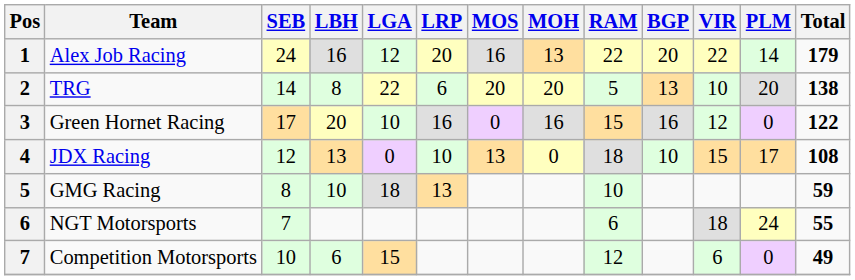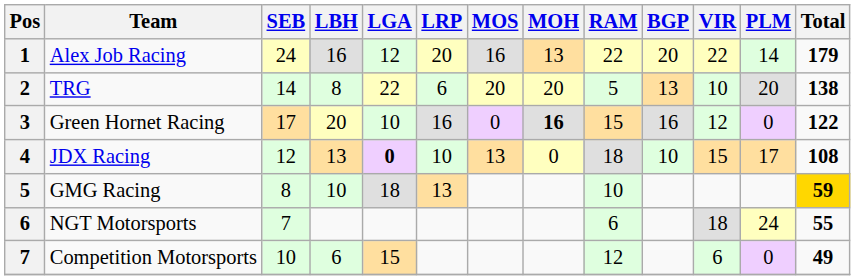Green Hornet Racing | MOH: normal -> bold
JDX Racing | LGA: normal -> bold
GMG Racing | Total: no background -> gold background
